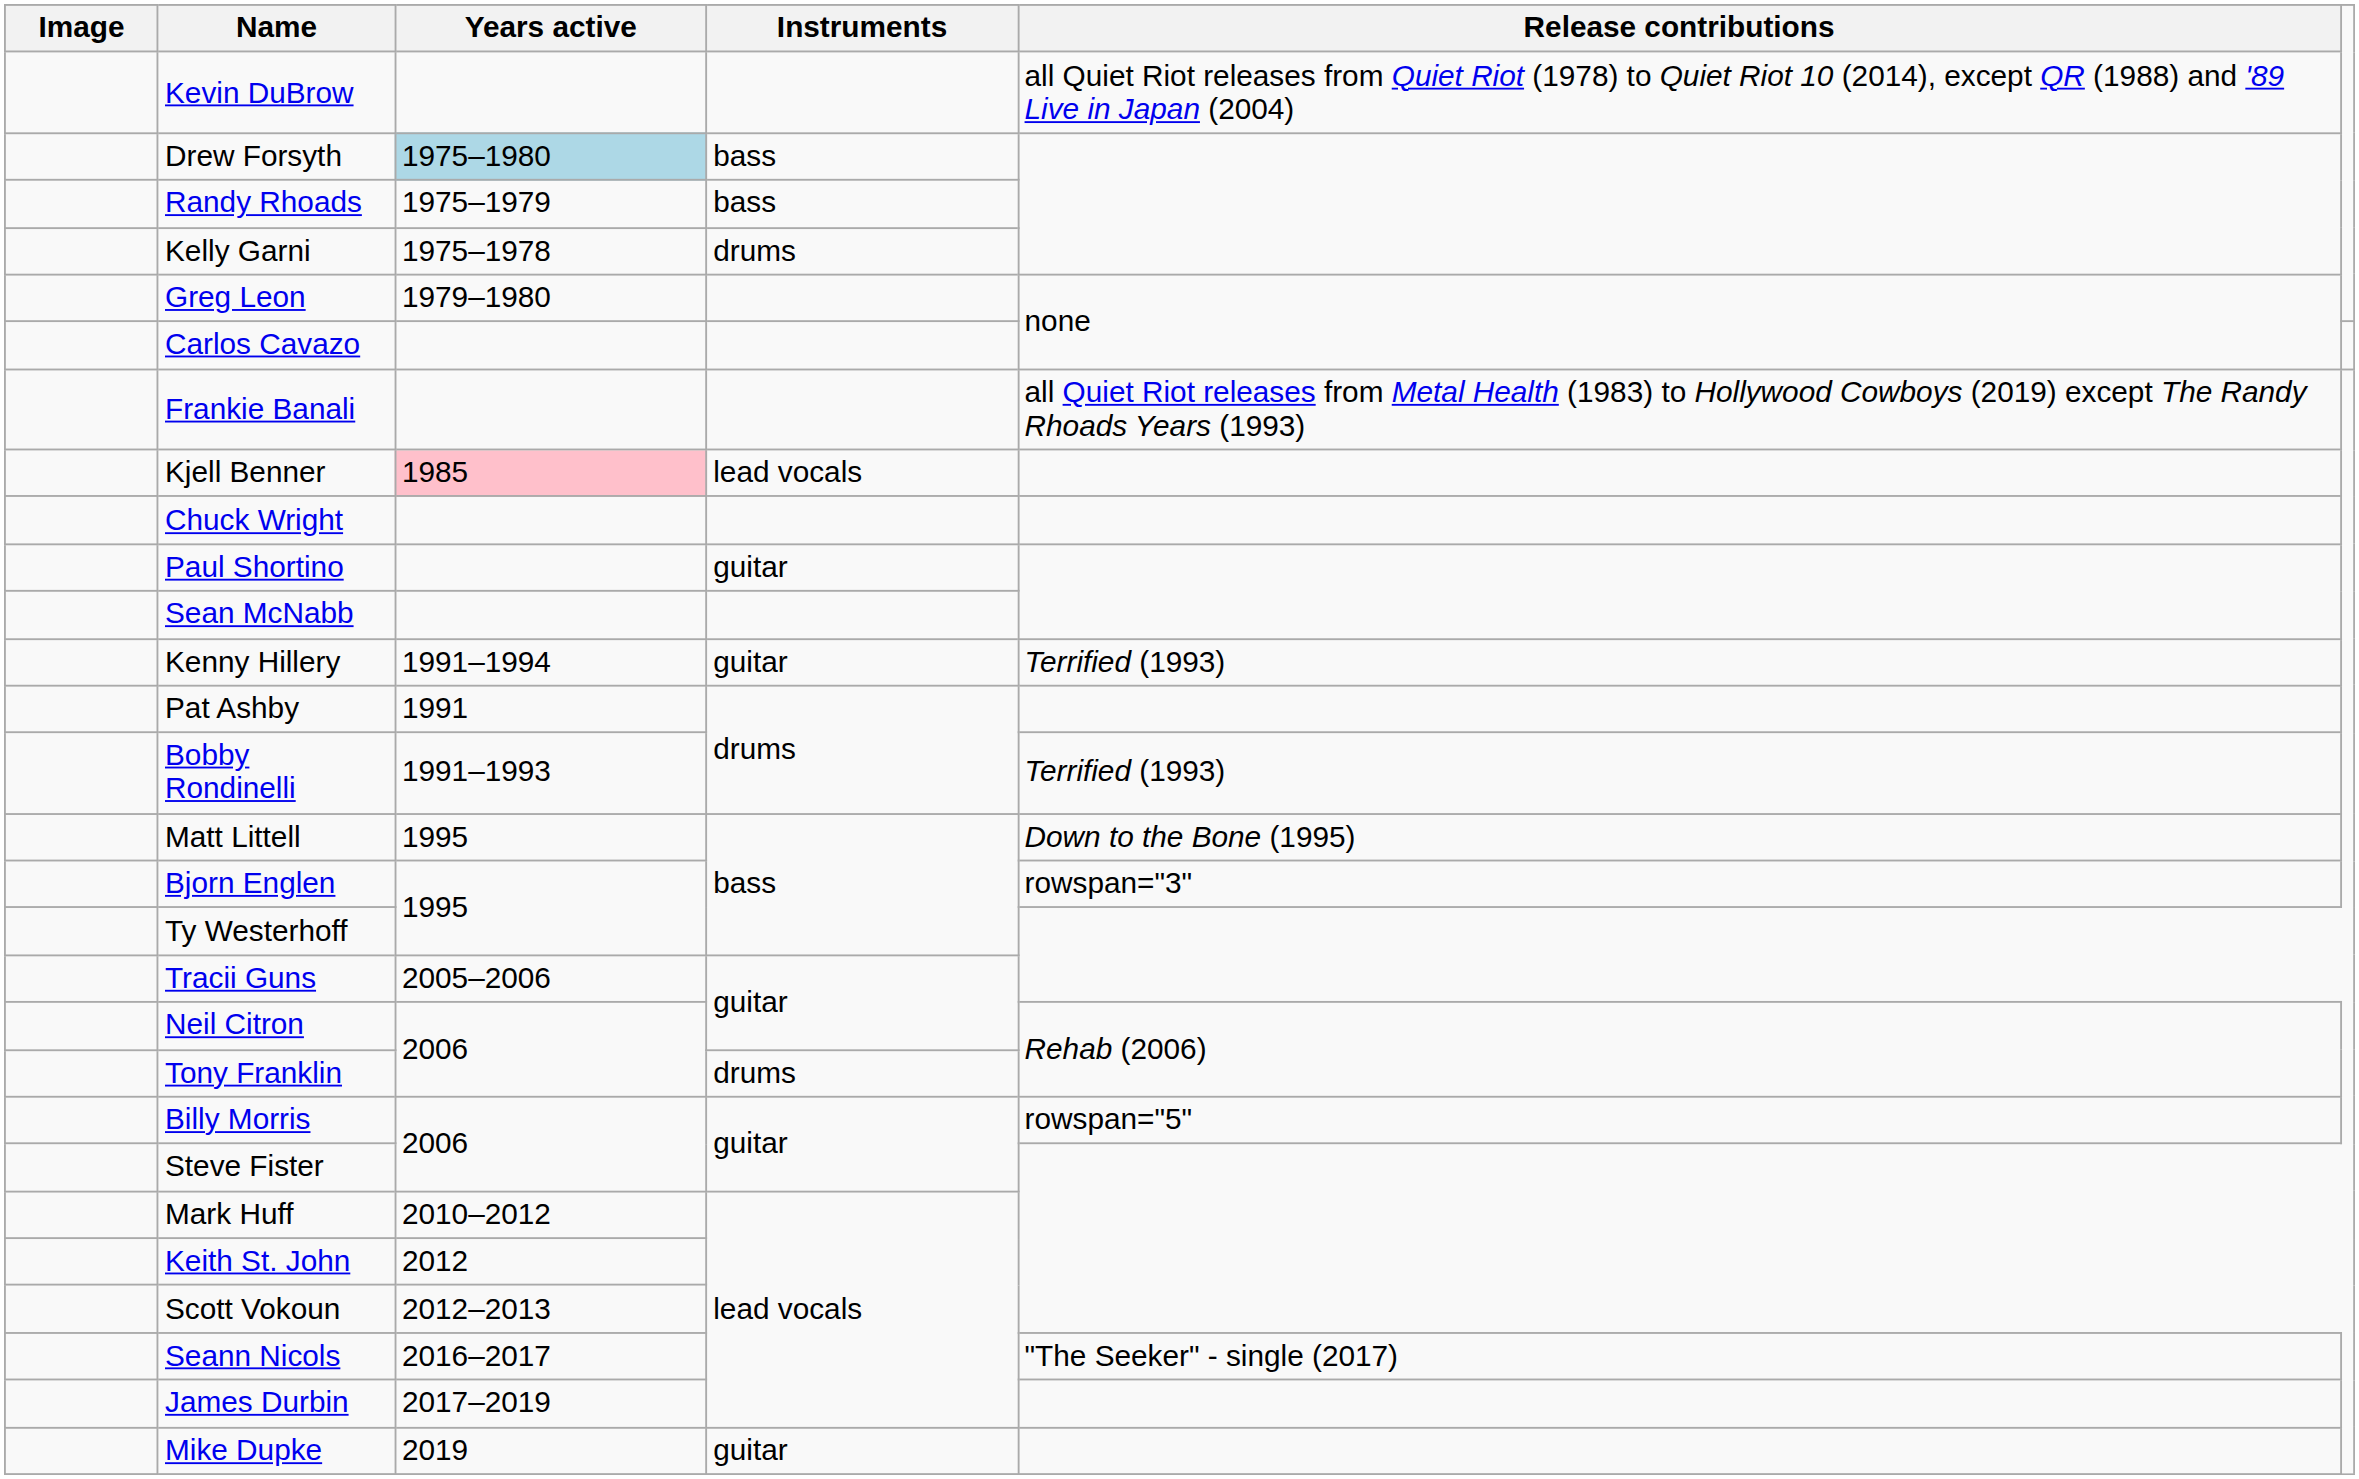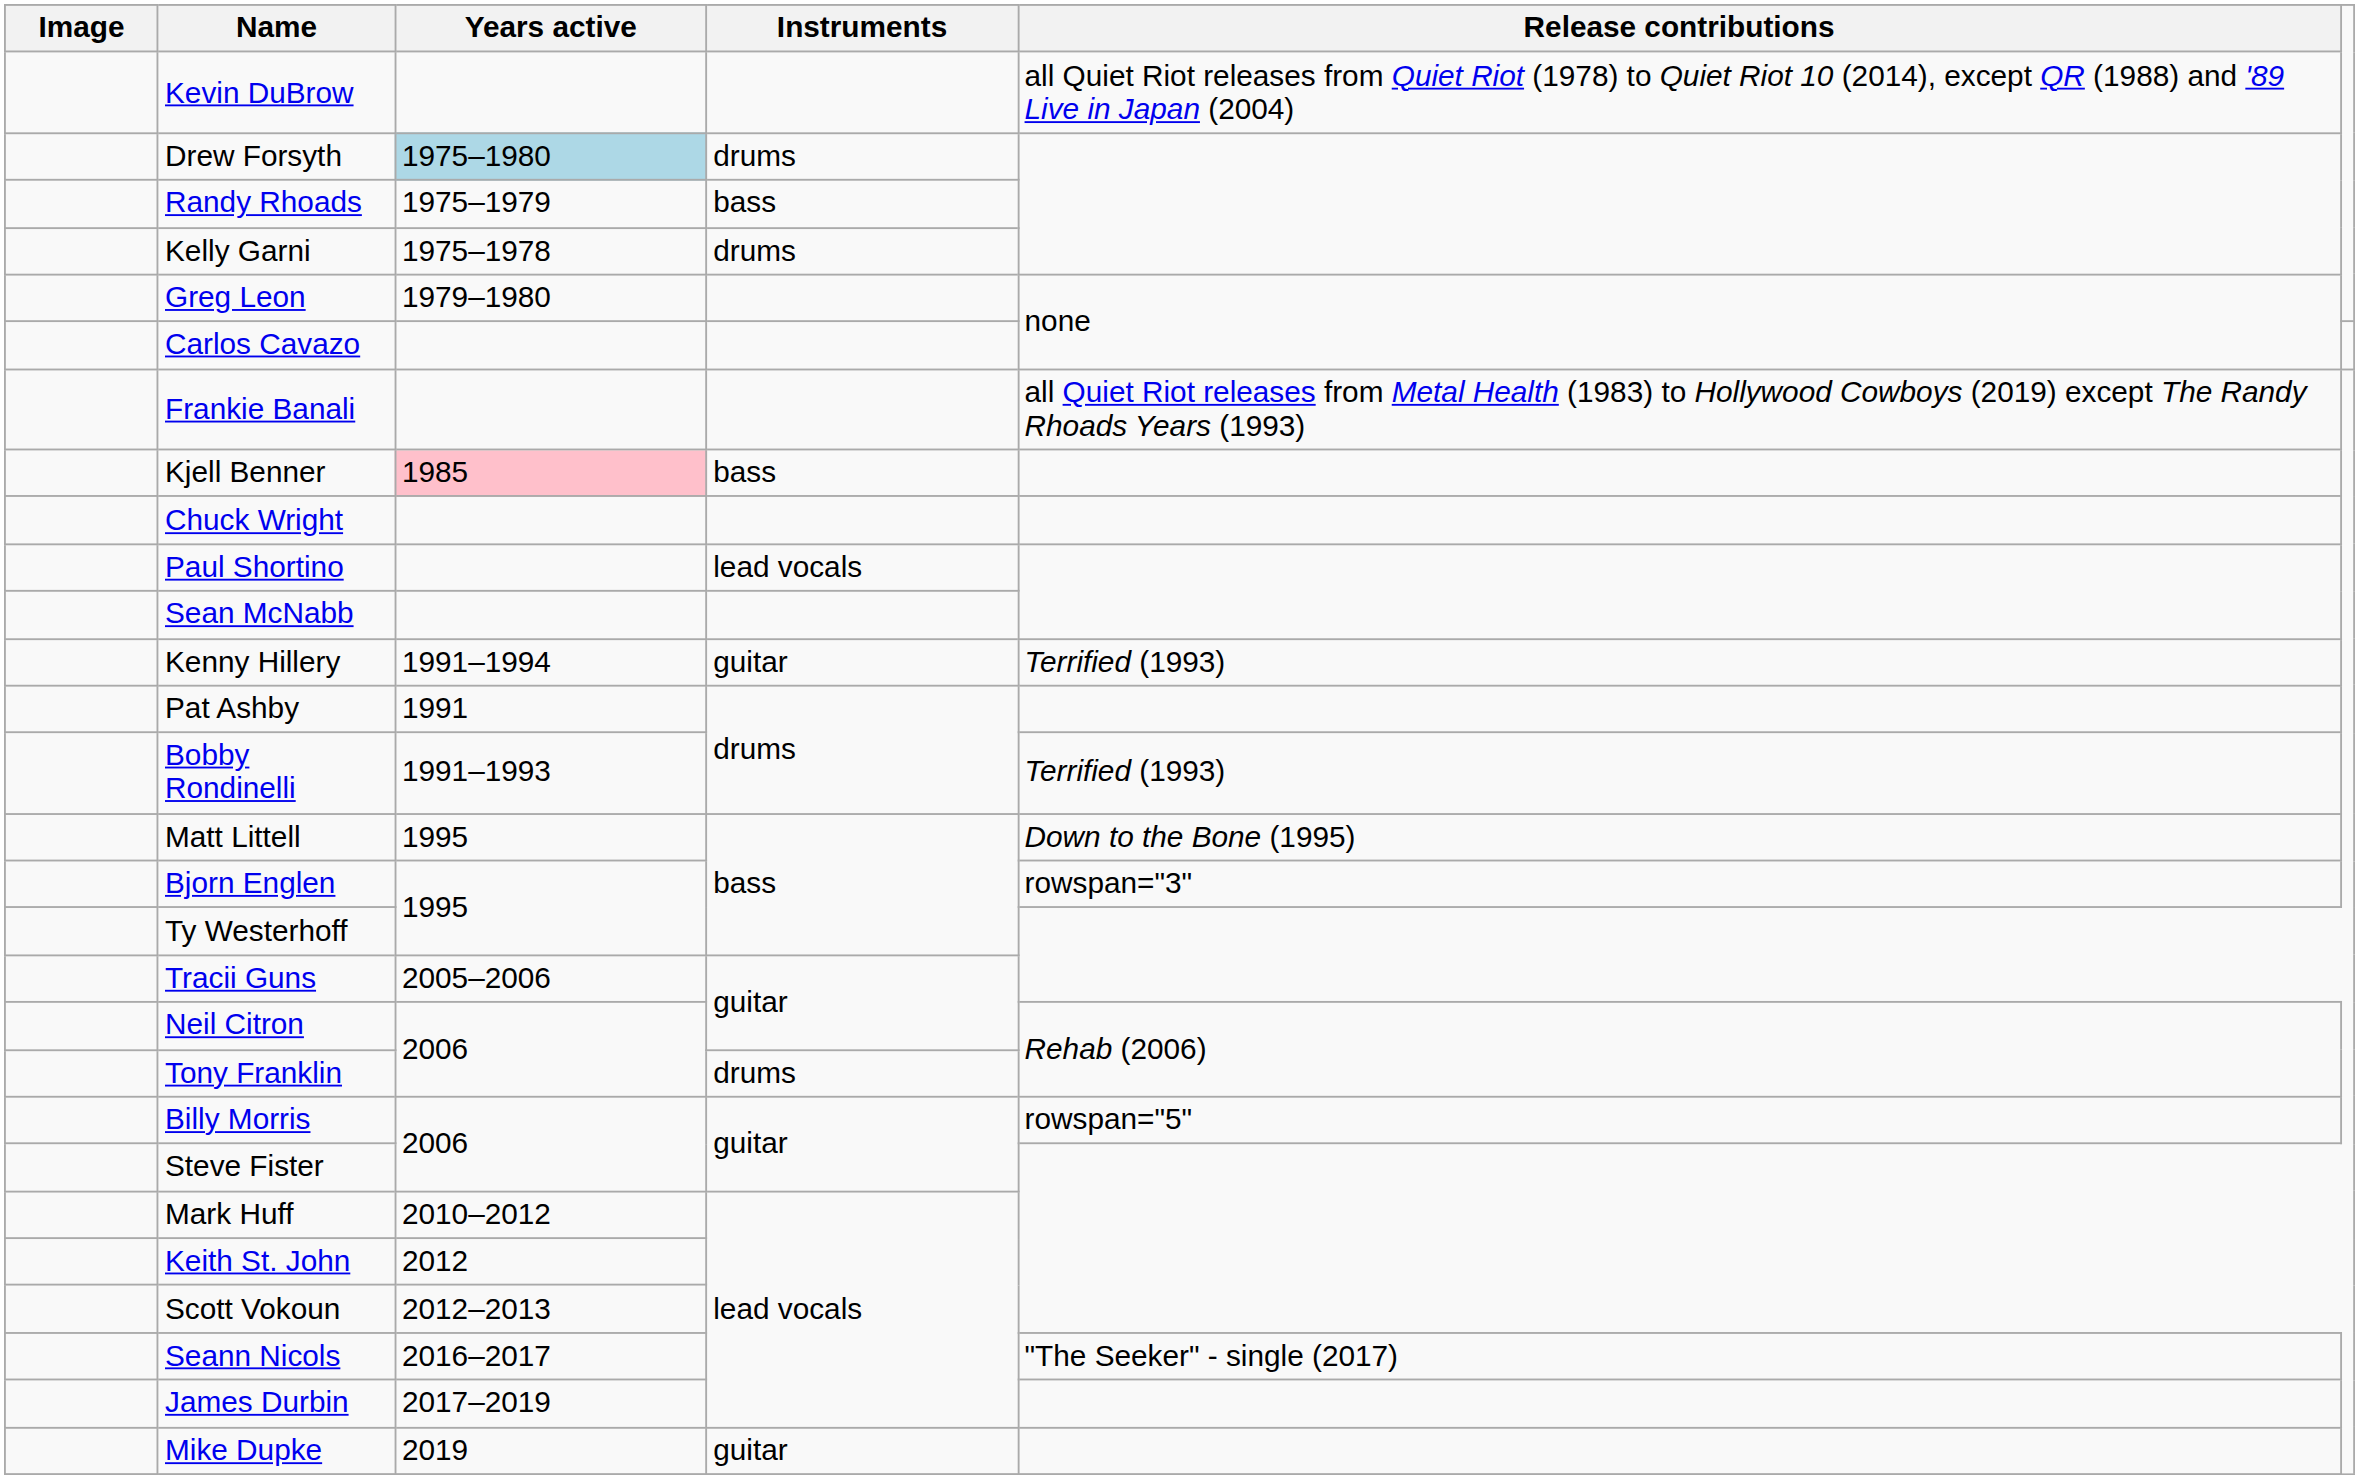Drew Forsyth | Instruments: bass -> drums
Kjell Benner | Instruments: lead vocals -> bass
Paul Shortino | Instruments: guitar -> lead vocals
